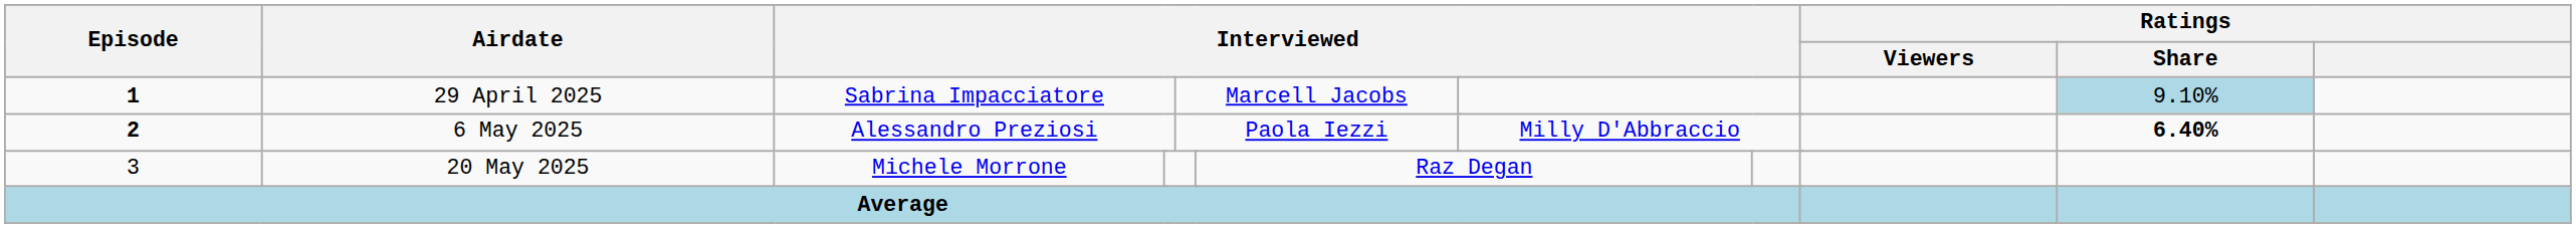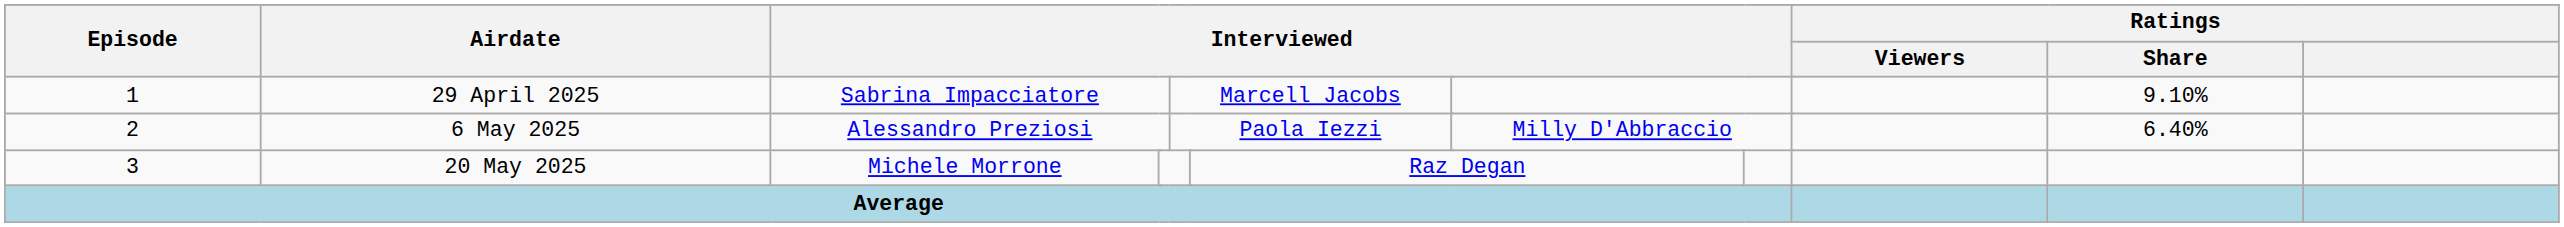29 April 2025 | Episode: bold -> normal
29 April 2025 | Ratings / Share: lightblue background -> no background
6 May 2025 | Episode: bold -> normal
6 May 2025 | Ratings / Share: bold -> normal
